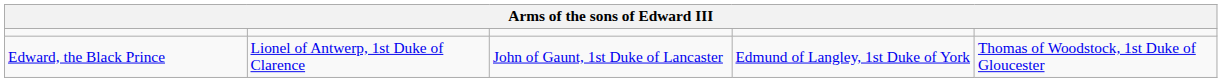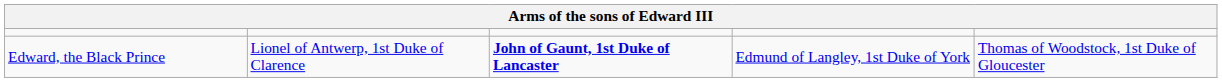Edward, the Black Prince | column 3: normal -> bold
